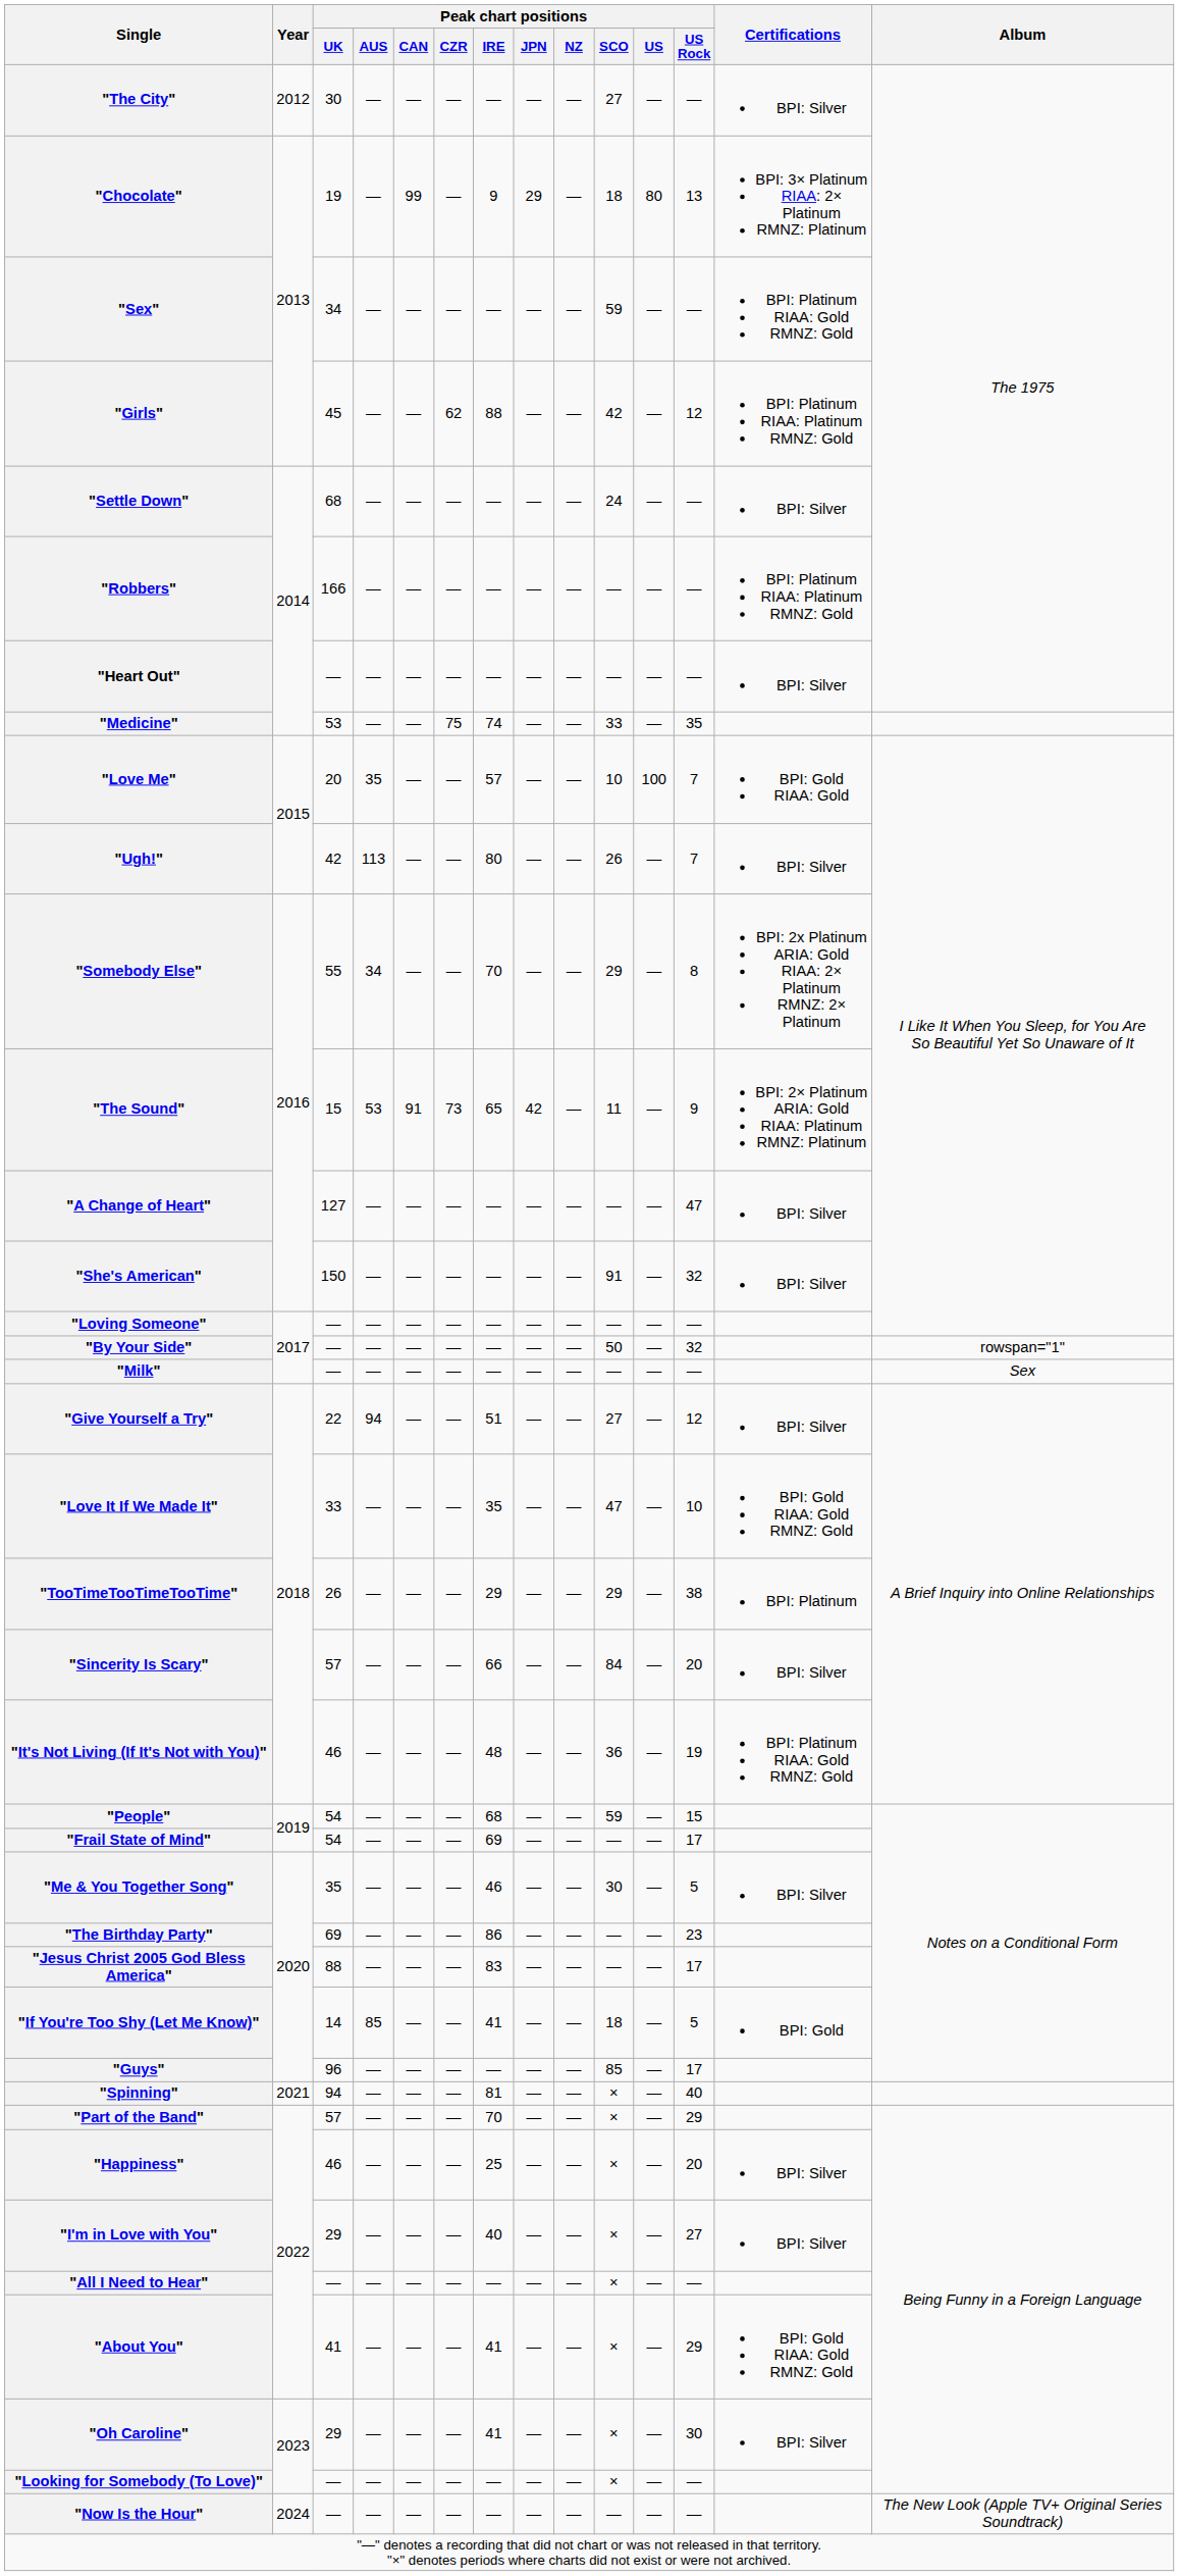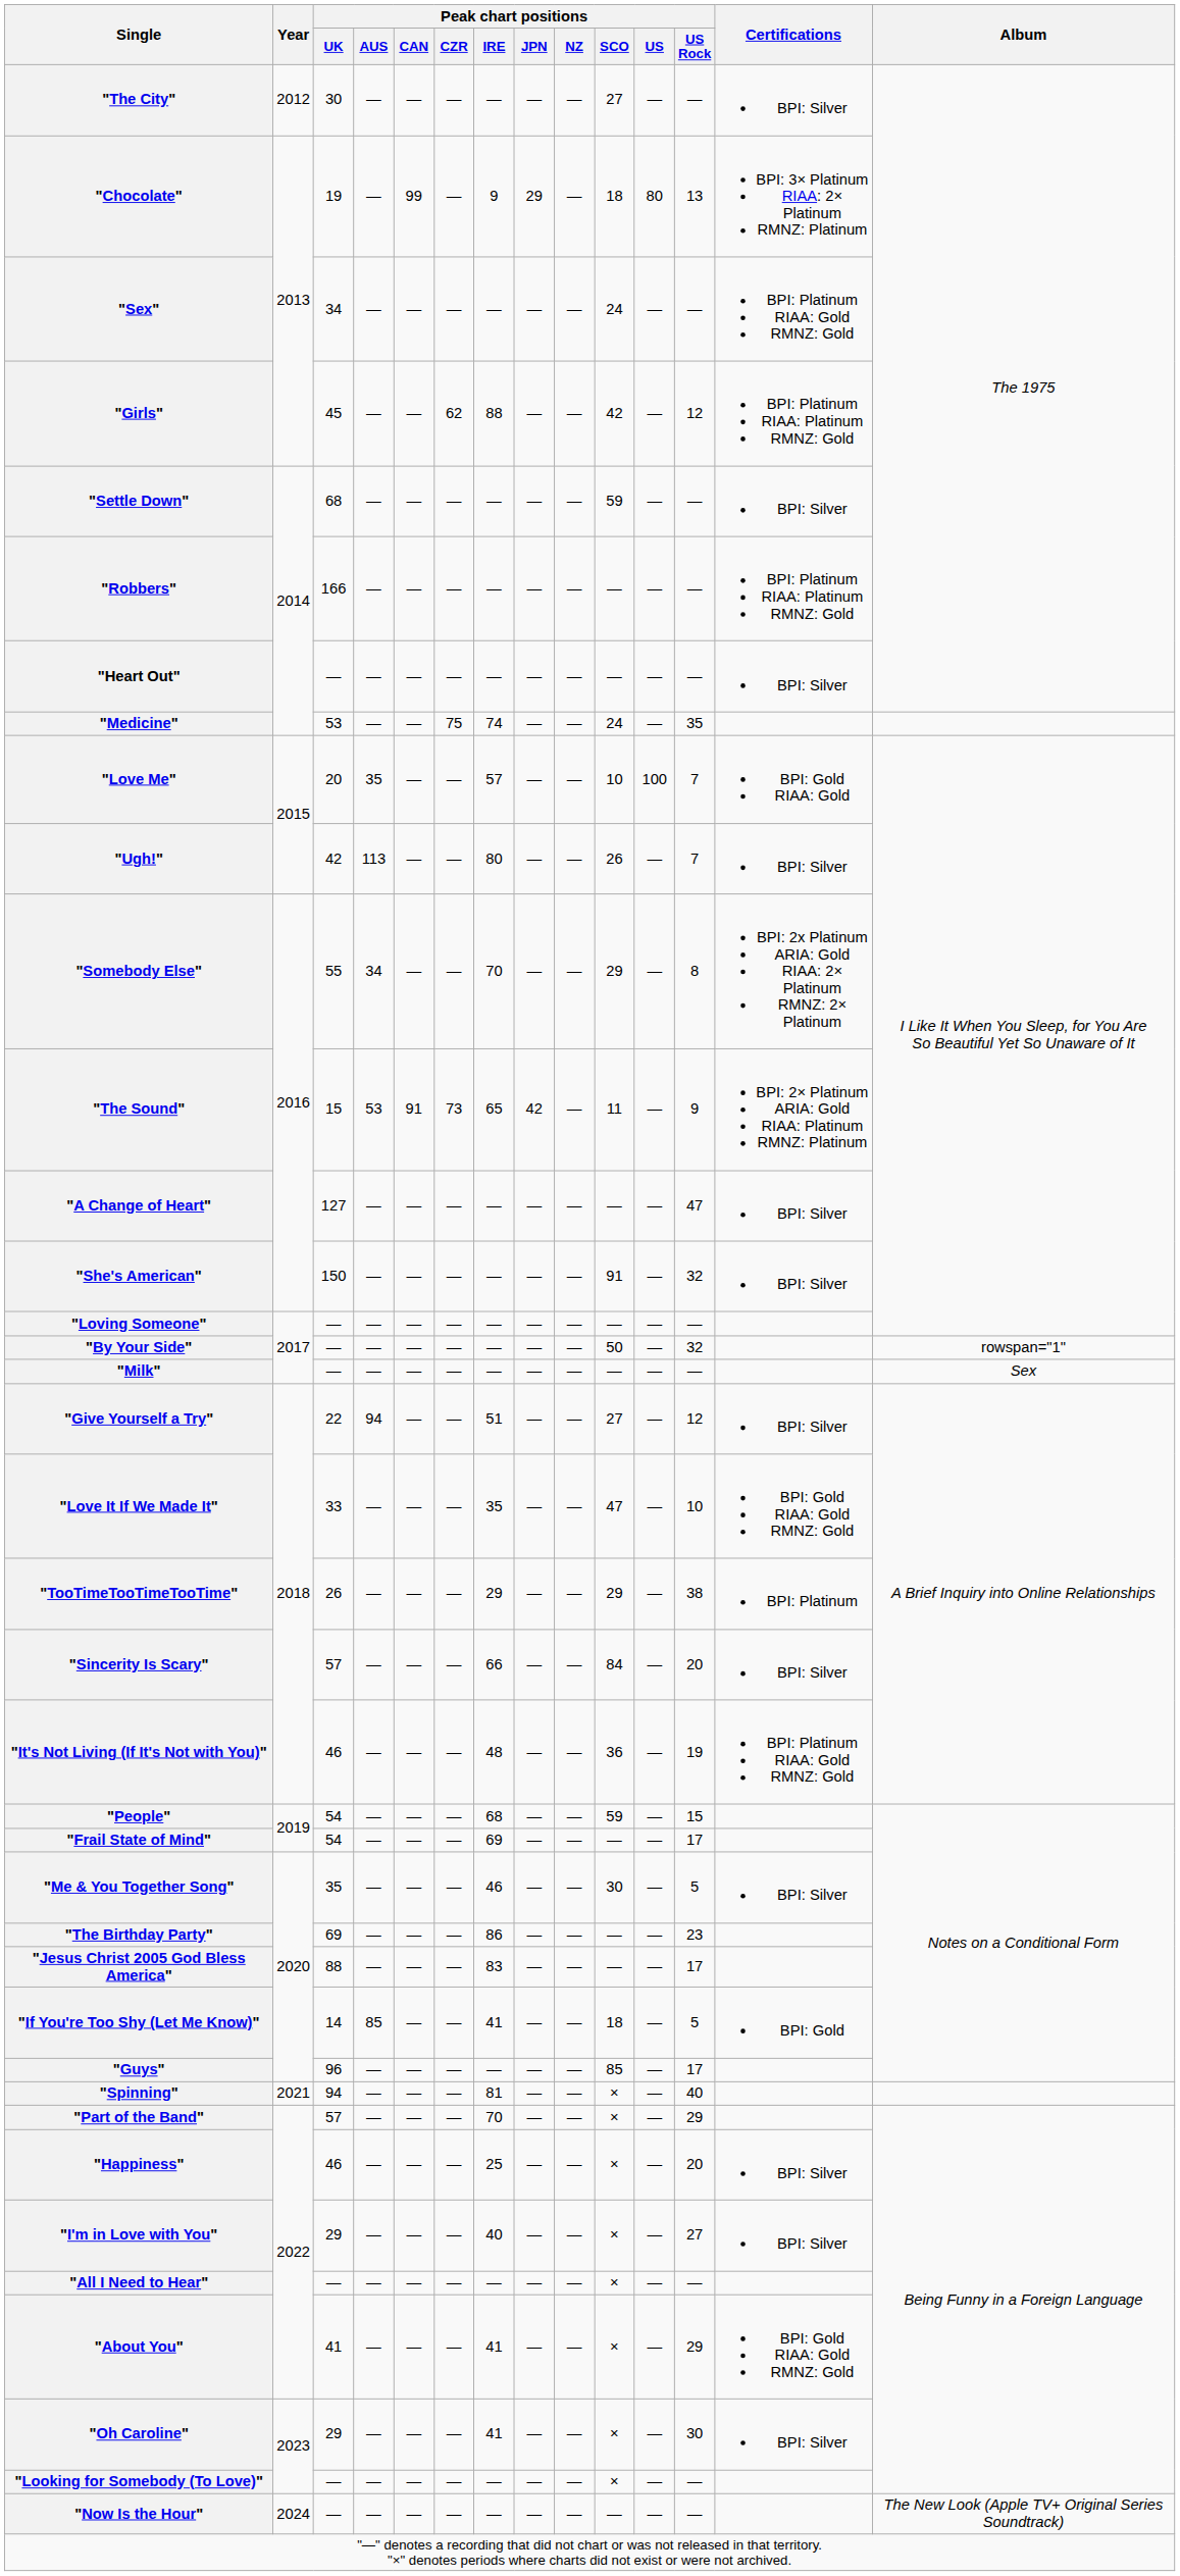"Sex" | Peak chart positions / SCO: 59 -> 24
"Settle Down" | Peak chart positions / SCO: 24 -> 59
"Medicine" | Peak chart positions / SCO: 33 -> 24
